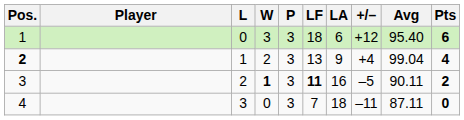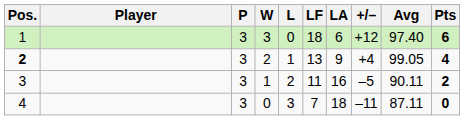columns swapped: P <-> L
row 2 | Avg: 95.40 -> 97.40
row 3 | Avg: 99.04 -> 99.05
row 4 | W: bold -> normal
row 4 | LF: bold -> normal
